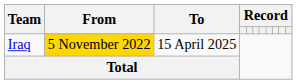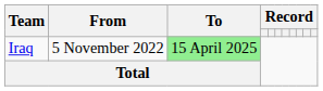Iraq | From: gold background -> no background
Iraq | To: no background -> lightgreen background
